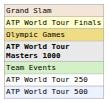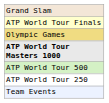row 5 | column 1: Team Events -> ATP World Tour 500
row 7 | column 1: ATP World Tour 500 -> Team Events
